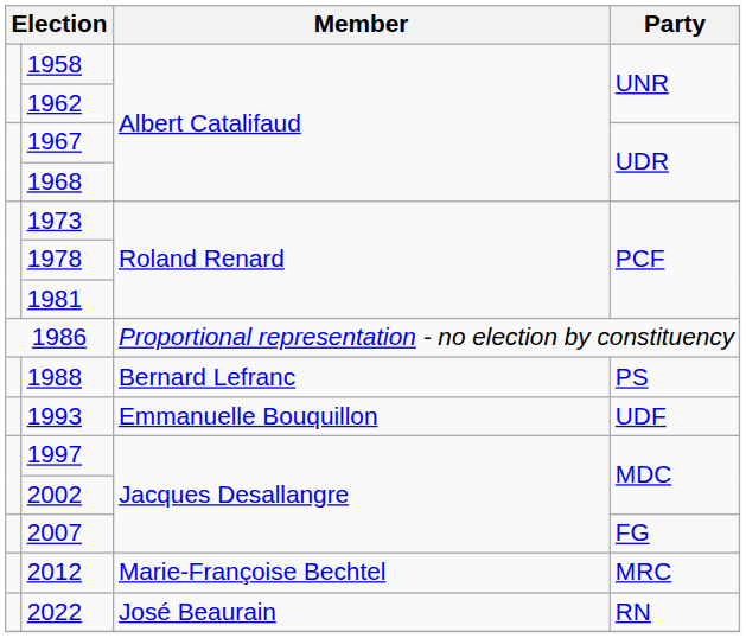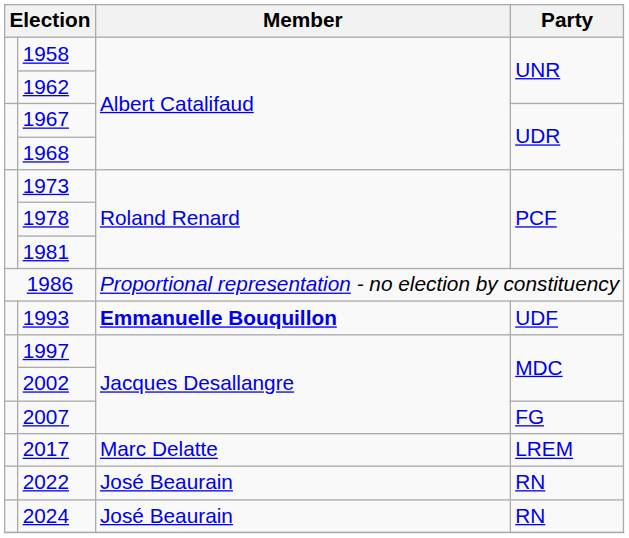- row: 1988 | Bernard Lefranc | PS
1993 | Member: normal -> bold
- row: 2012 | Marie-Françoise Bechtel | MRC
+ row: 2017 | Marc Delatte | LREM
+ row: 2024 | José Beaurain | RN
